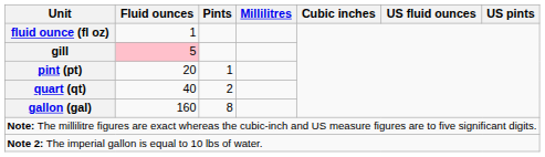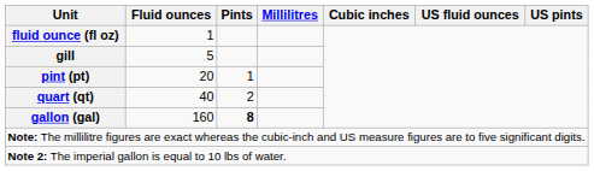gill | Fluid ounces: pink background -> no background
gallon (gal) | Pints: normal -> bold
